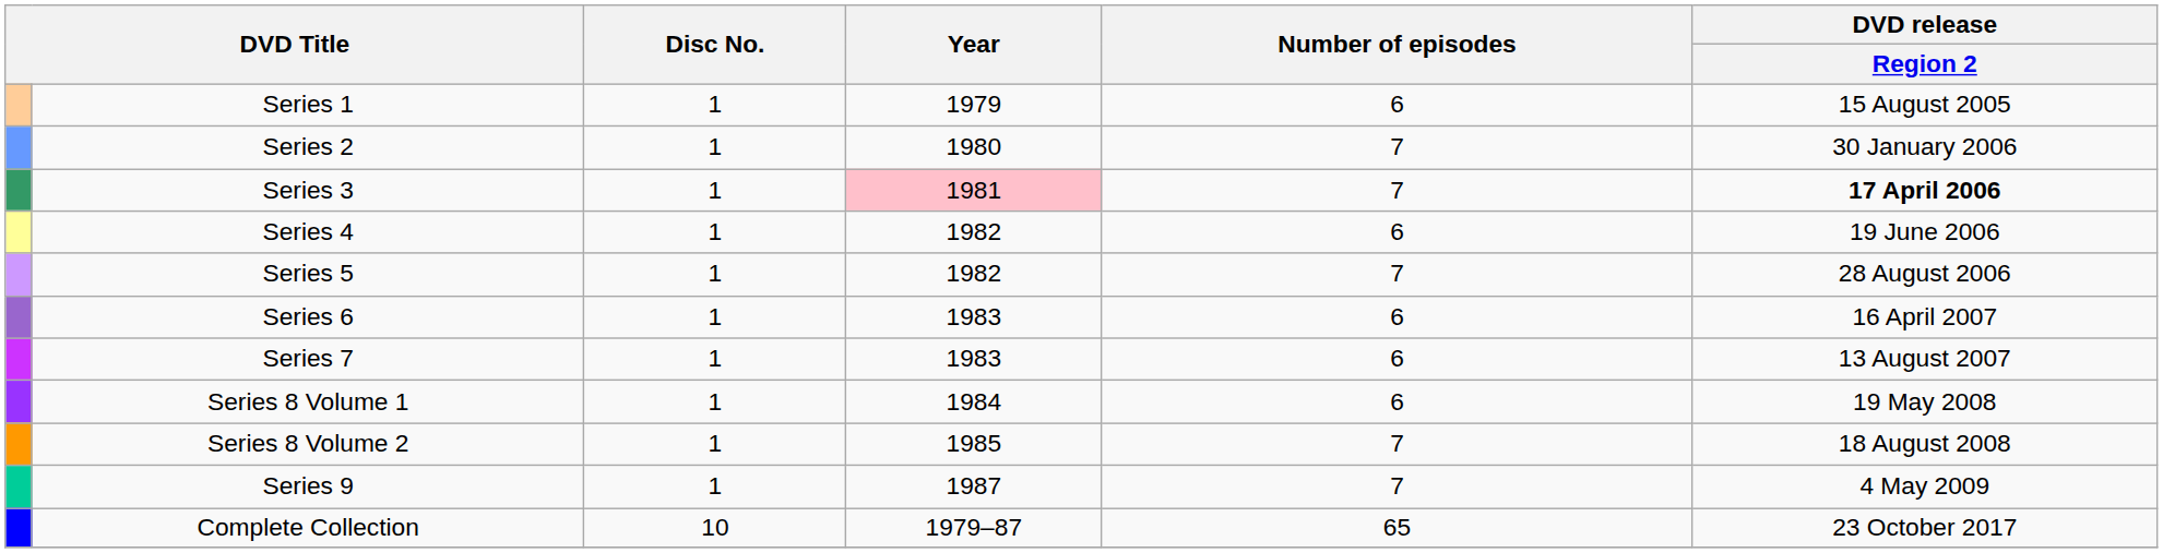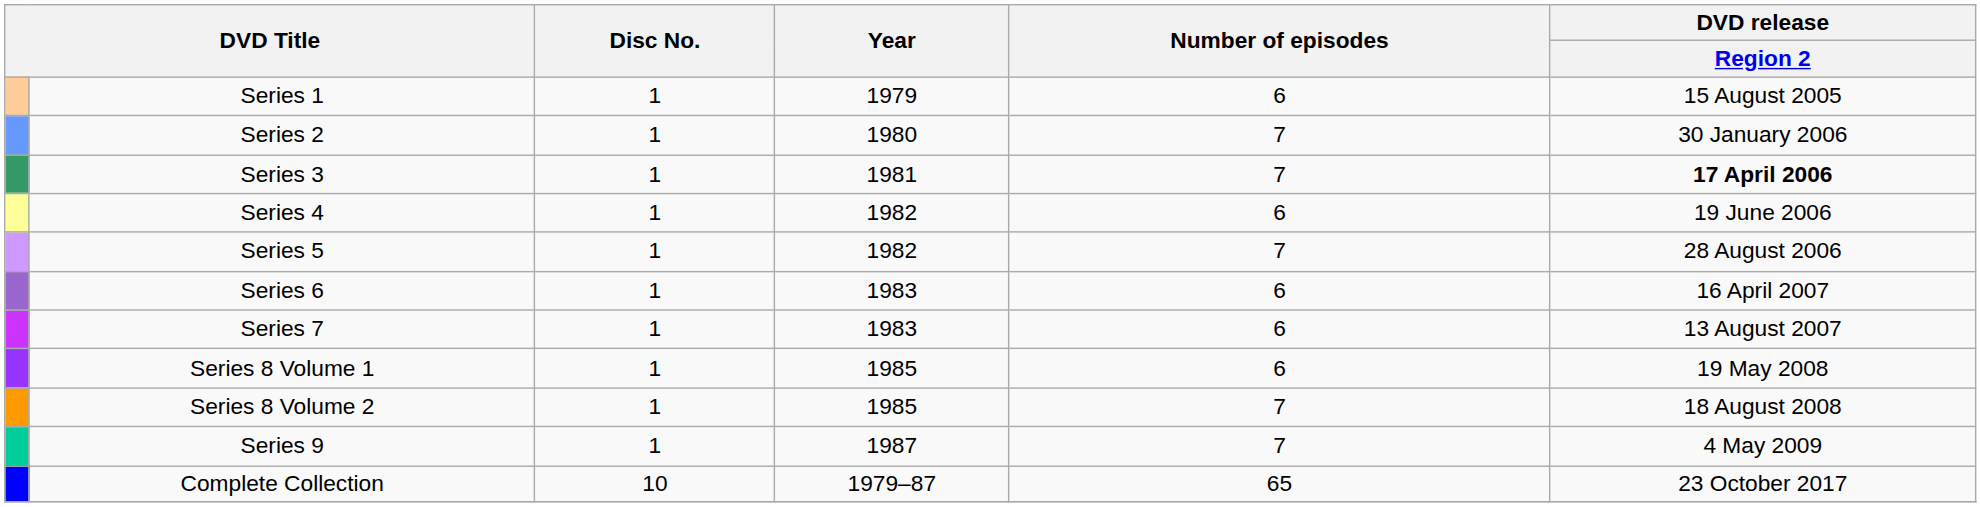Series 3 | Year: pink background -> no background
Series 8 Volume 1 | Year: 1984 -> 1985
